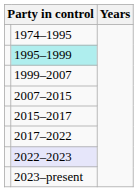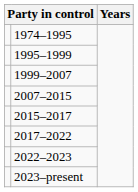1995–1999 | column 2: paleturquoise background -> no background
2022–2023 | column 2: lavender background -> no background
